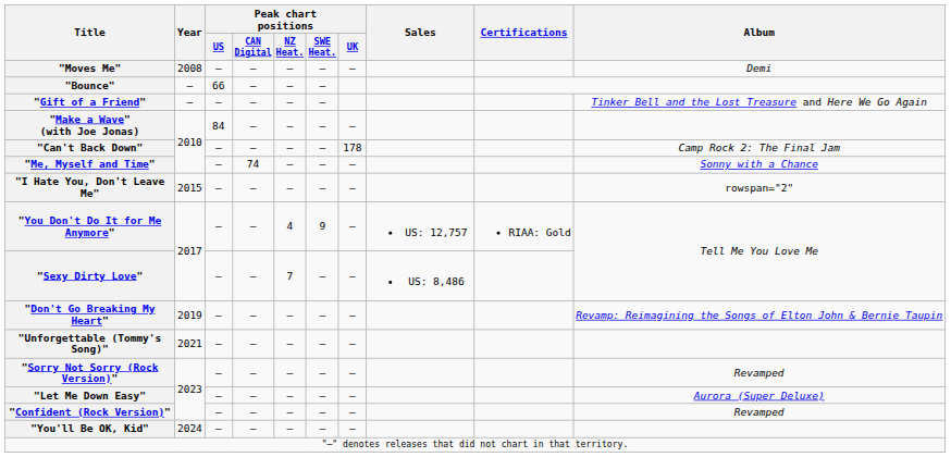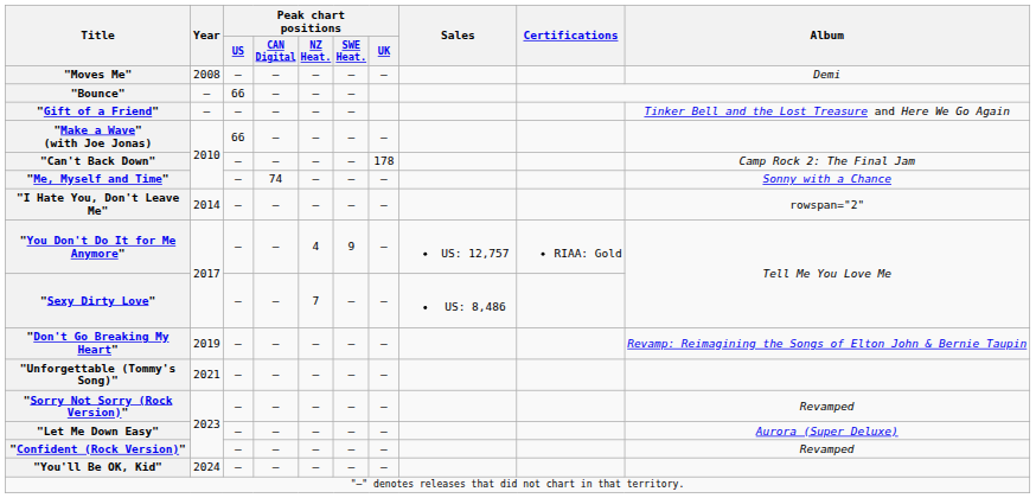"Make a Wave" (with Joe Jonas) | Peak chart positions / US: 84 -> 66
"I Hate You, Don't Leave Me" | Year: 2015 -> 2014
